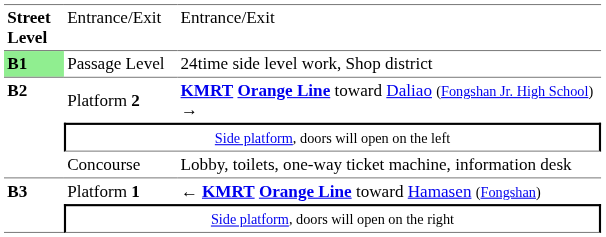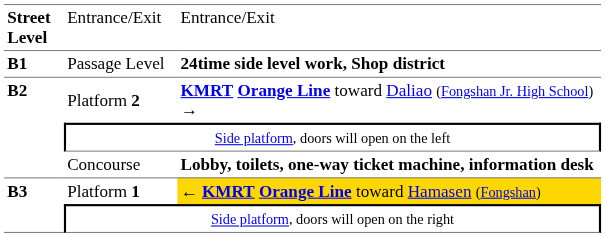Passage Level | column 1: lightgreen background -> no background
Passage Level | column 3: normal -> bold
Concourse | column 3: normal -> bold
Platform 1 | column 3: no background -> gold background
